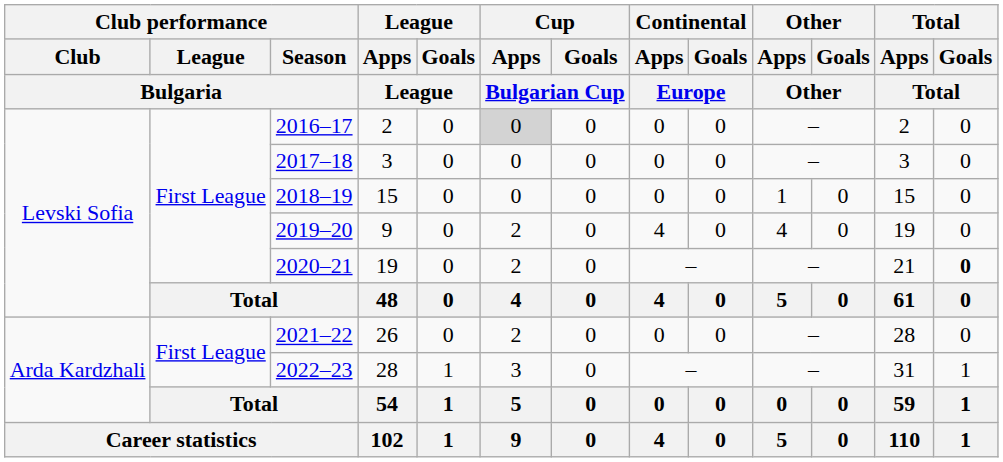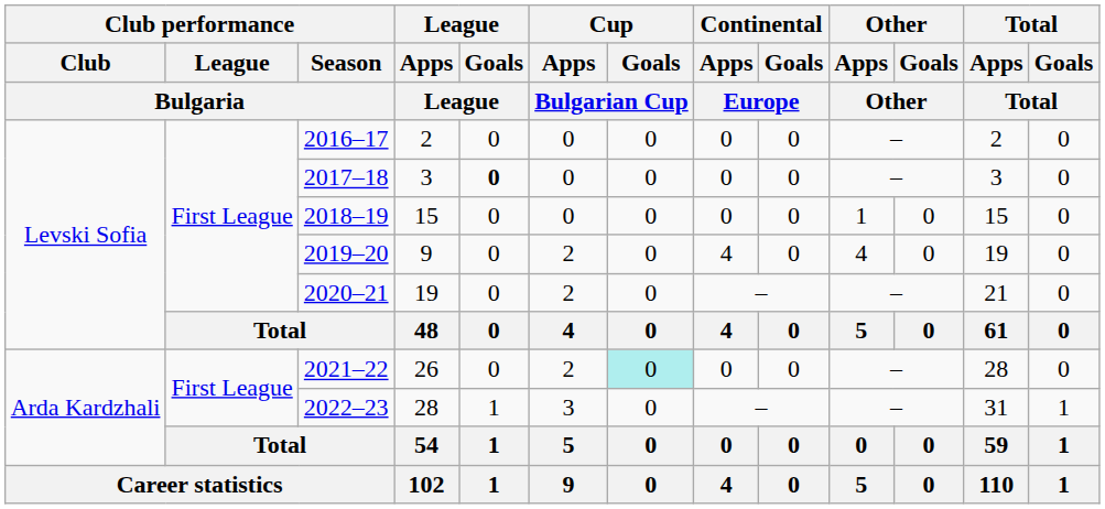2016–17 | Cup / Apps / Bulgarian Cup: lightgrey background -> no background
2017–18 | League / Goals / League: normal -> bold
2020–21 | Total / Goals / Total: bold -> normal
2021–22 | Cup / Goals / Bulgarian Cup: no background -> paleturquoise background
